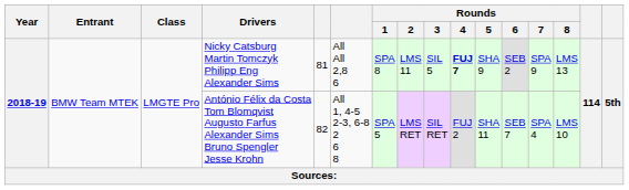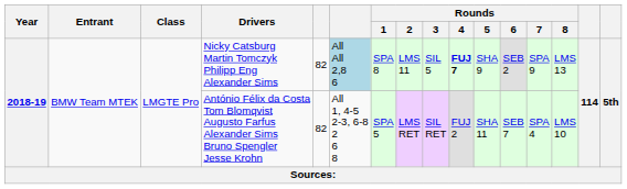Nicky Catsburg Martin Tomczyk Philipp Eng Alexander Sims | column 5: 81 -> 82
Nicky Catsburg Martin Tomczyk Philipp Eng Alexander Sims | column 6: no background -> lightblue background
